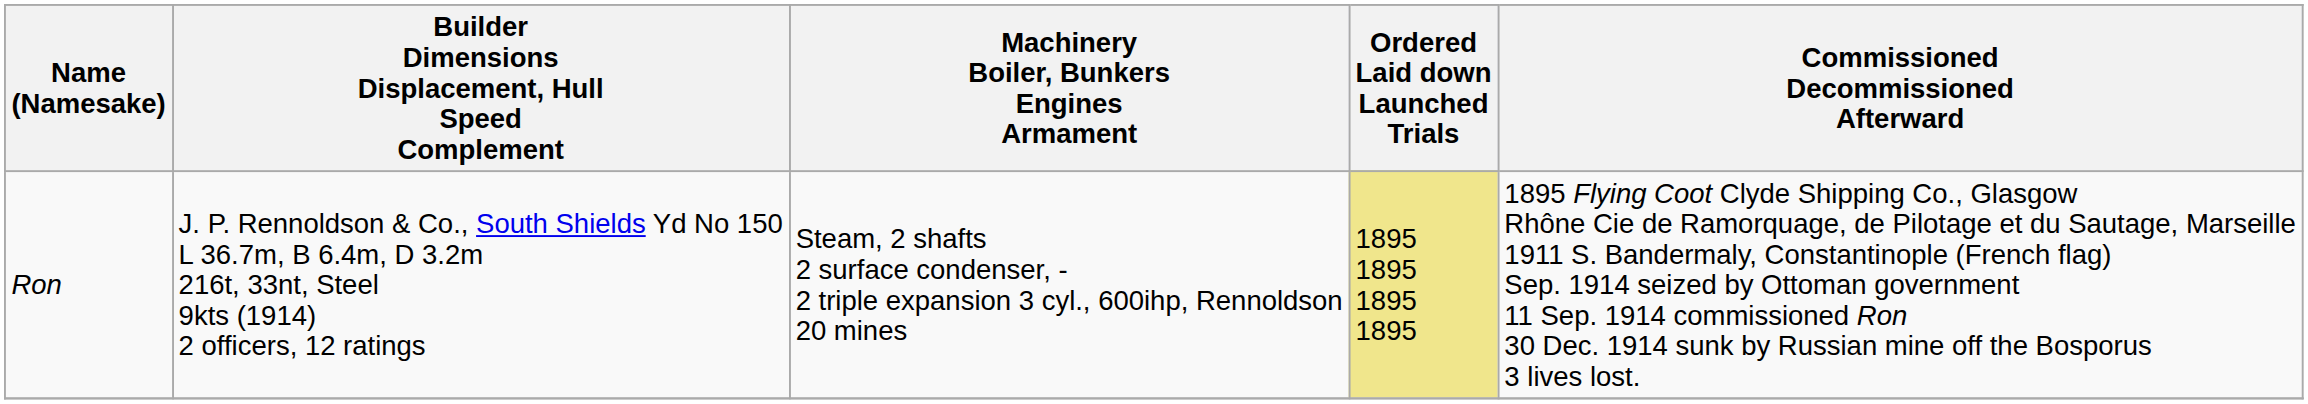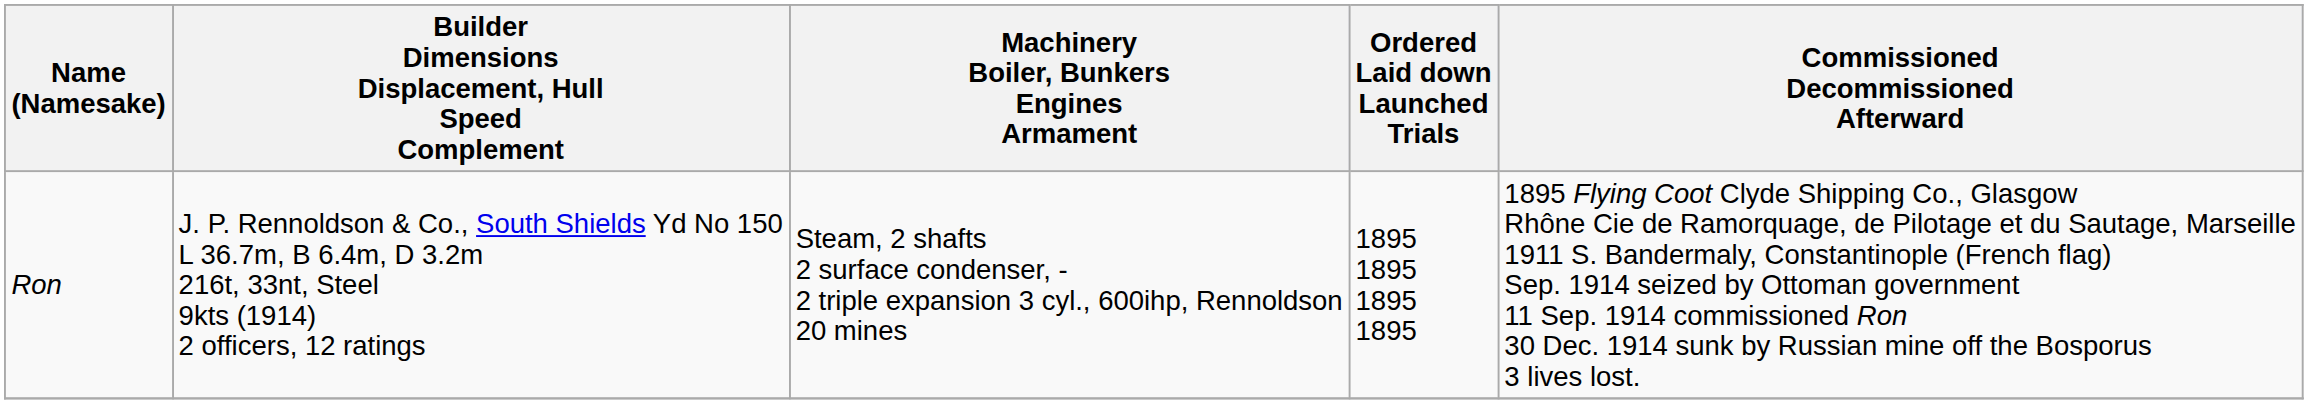Ron | Ordered Laid down Launched Trials: khaki background -> no background
